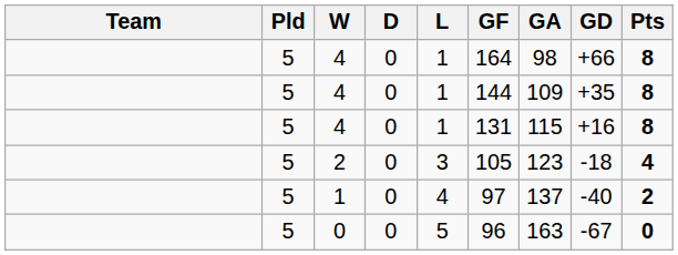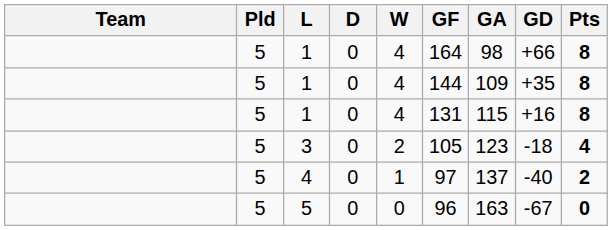columns swapped: W <-> L
